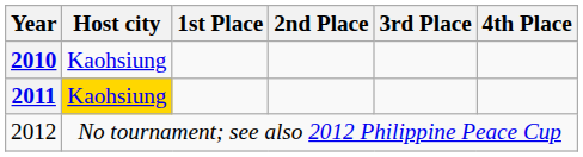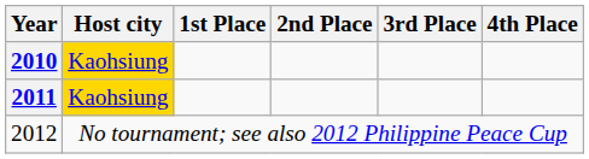2010 | Host city: no background -> gold background
